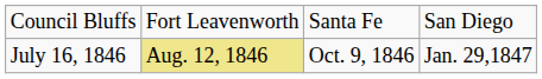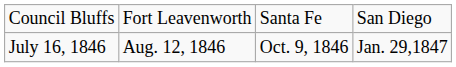July 16, 1846 | column 2: khaki background -> no background
